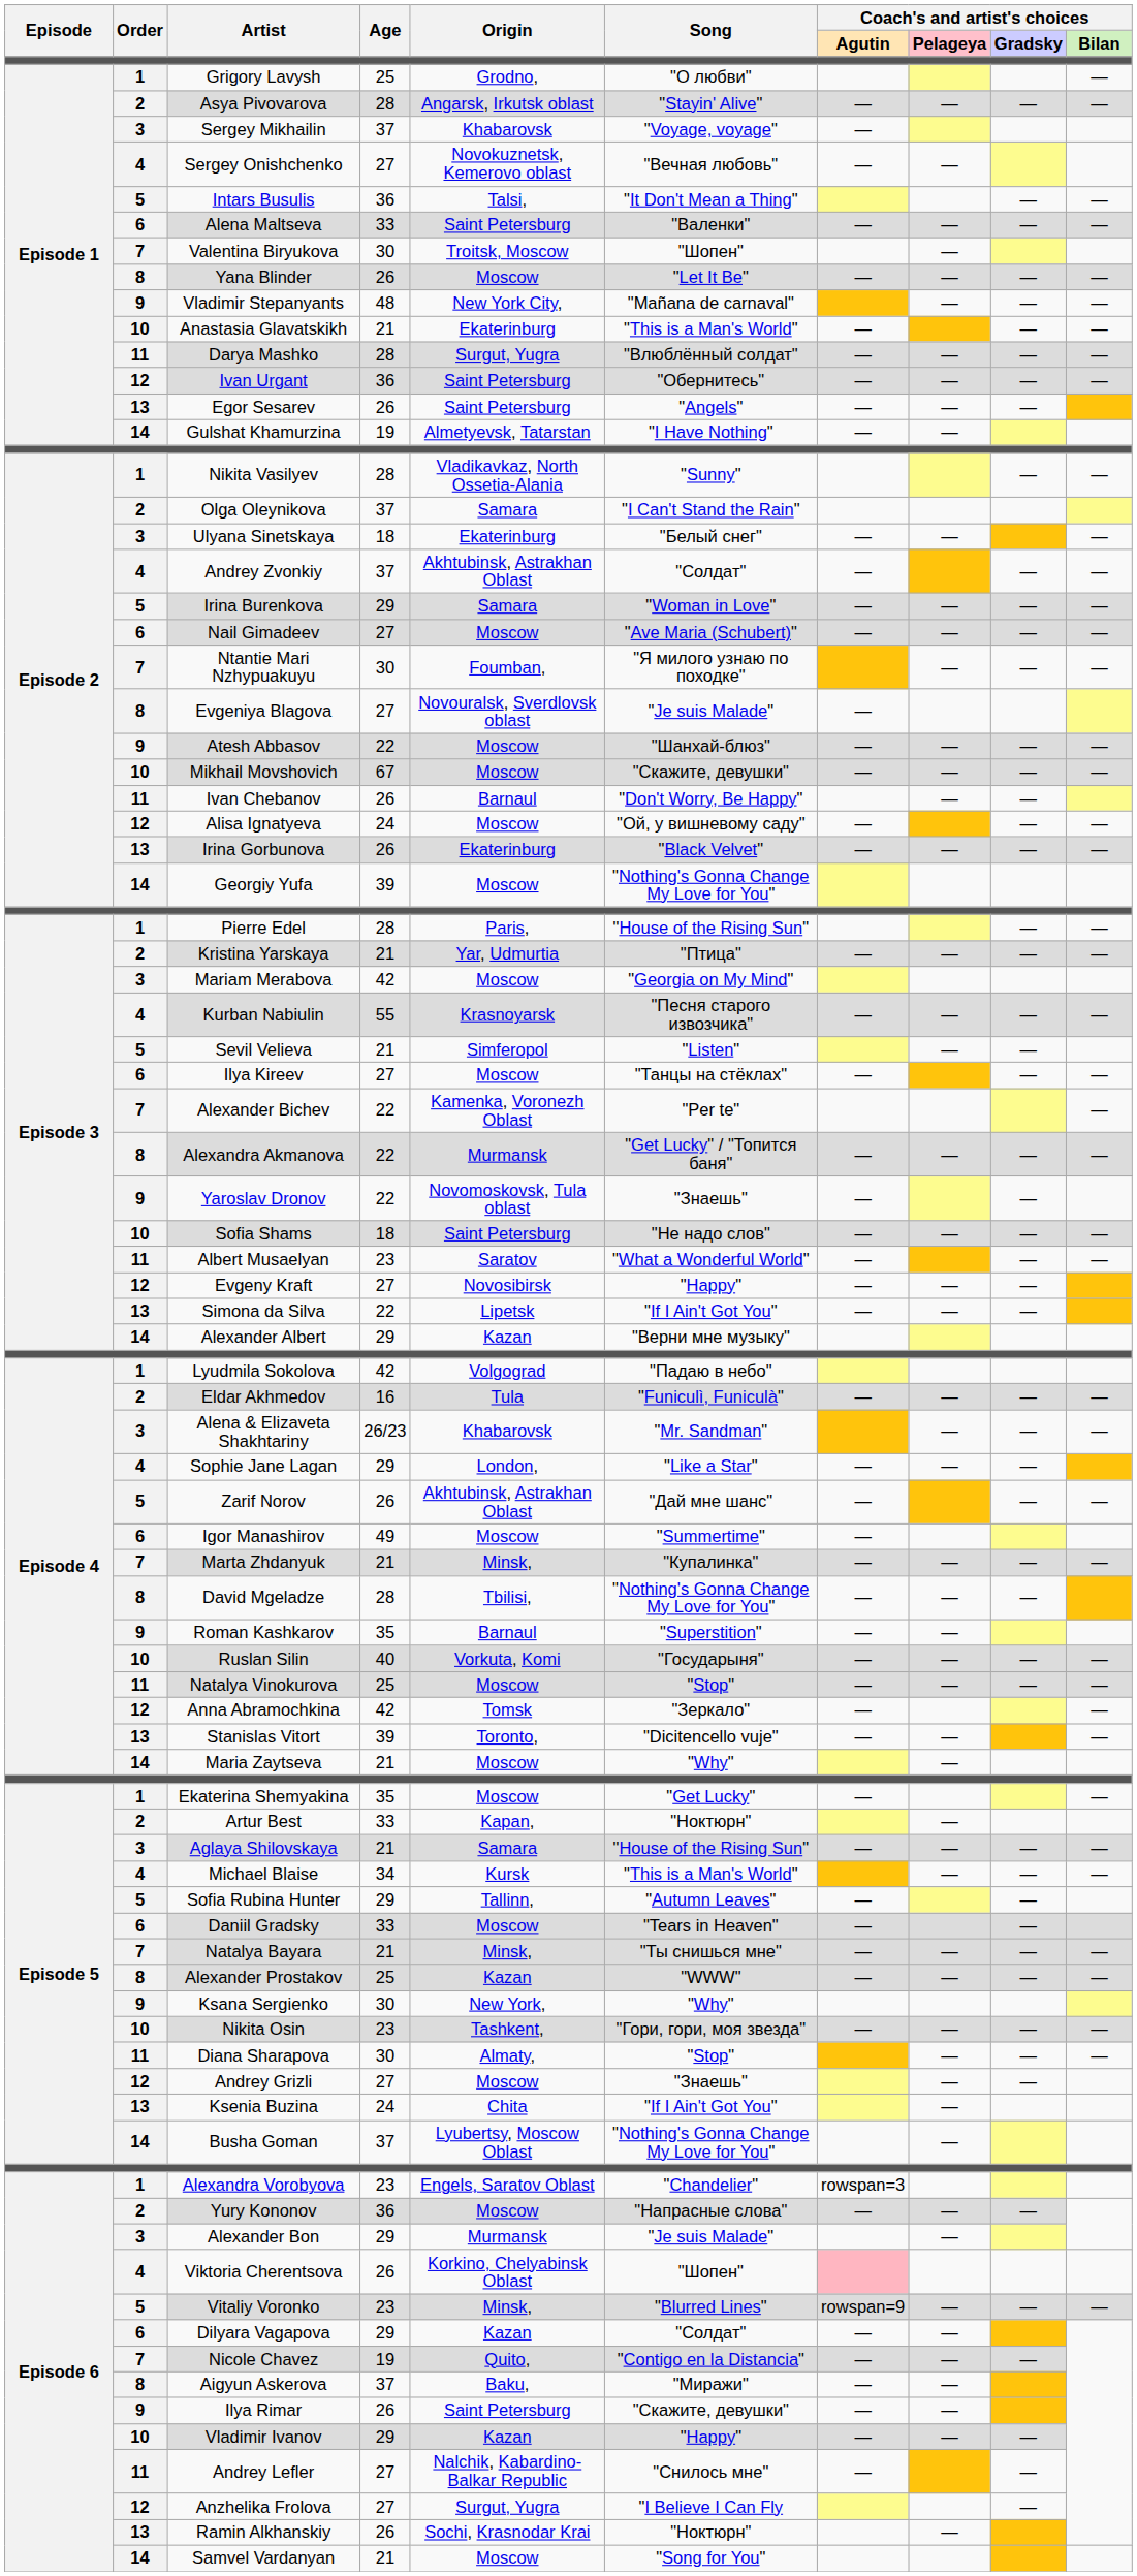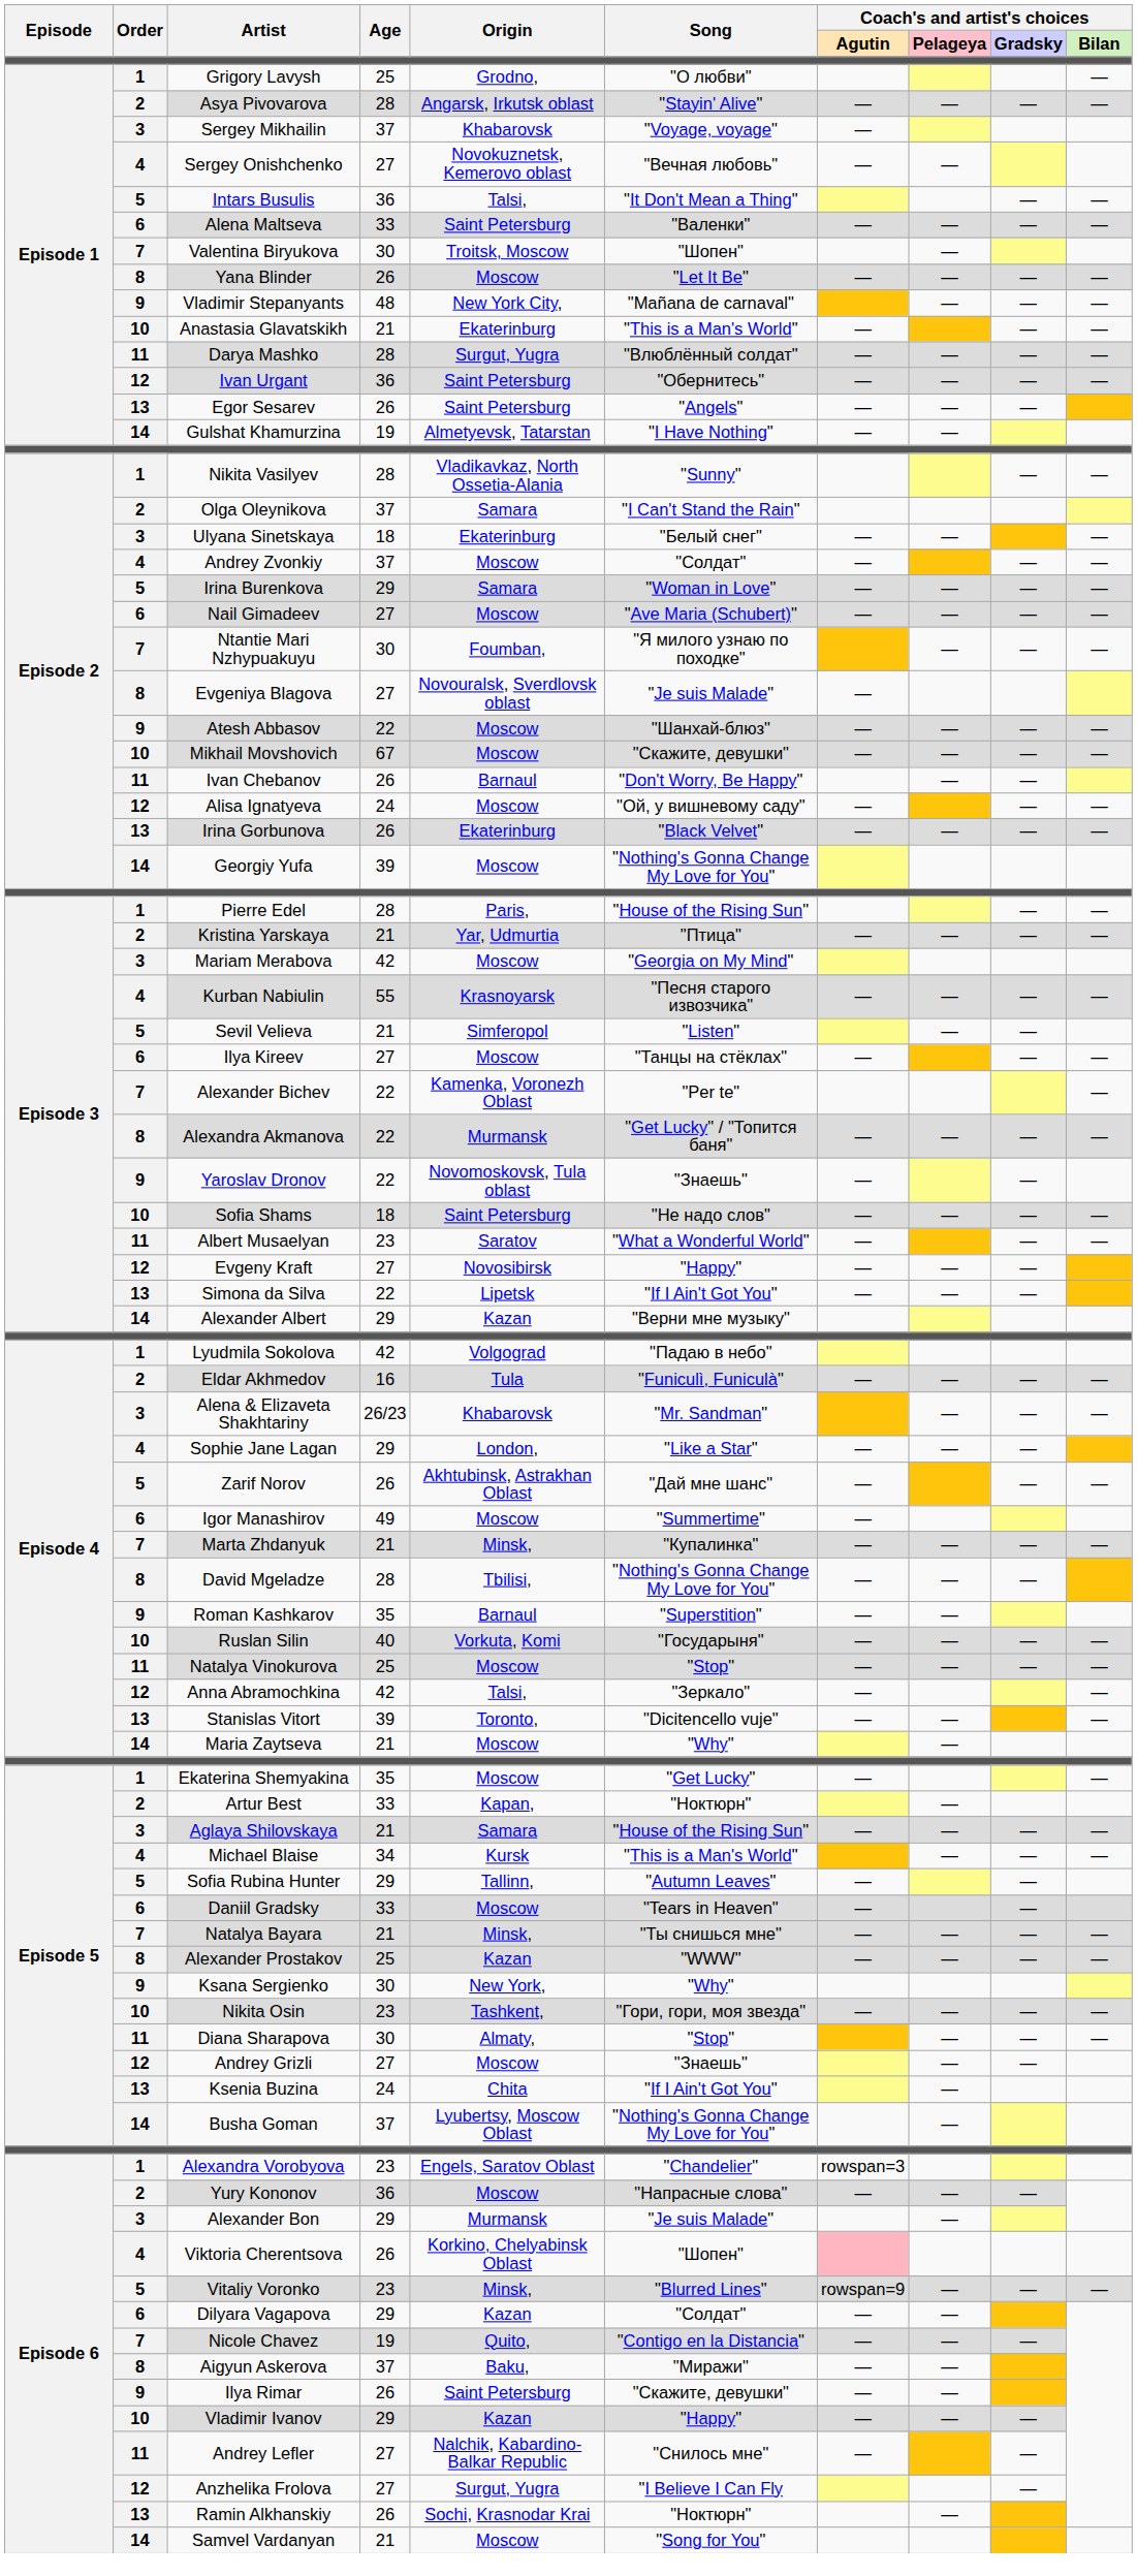Andrey Zvonkiy | Origin: Akhtubinsk, Astrakhan Oblast -> Moscow
Anna Abramochkina | Origin: Tomsk -> Talsi,
